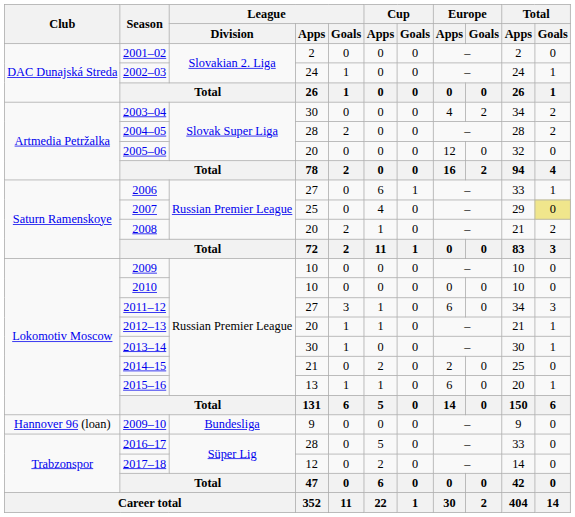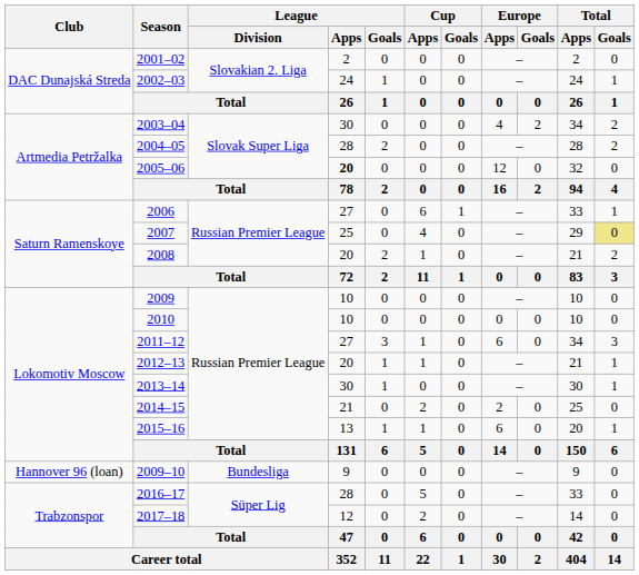2005–06 | League / Apps: normal -> bold
